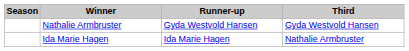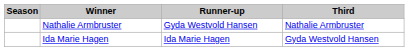row 2 | Third: Gyda Westvold Hansen -> Nathalie Armbruster
row 3 | Third: Nathalie Armbruster -> Gyda Westvold Hansen
